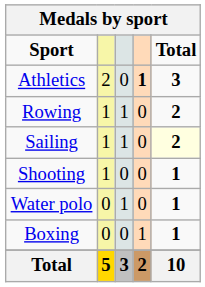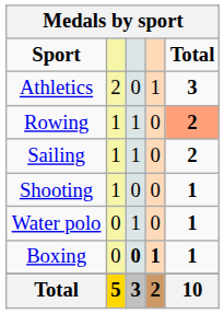Athletics | column 4: bold -> normal
Rowing | Total: no background -> lightsalmon background
Sailing | Total: lightyellow background -> no background
Boxing | column 3: normal -> bold
Boxing | column 4: normal -> bold
